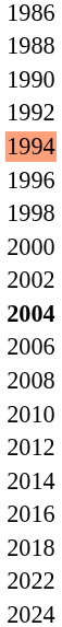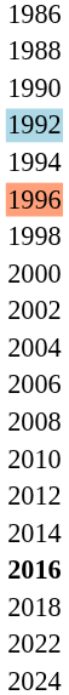1992 | column 1: no background -> lightblue background
1994 | column 1: lightsalmon background -> no background
1996 | column 1: no background -> lightsalmon background
2004 | column 1: bold -> normal
2016 | column 1: normal -> bold
